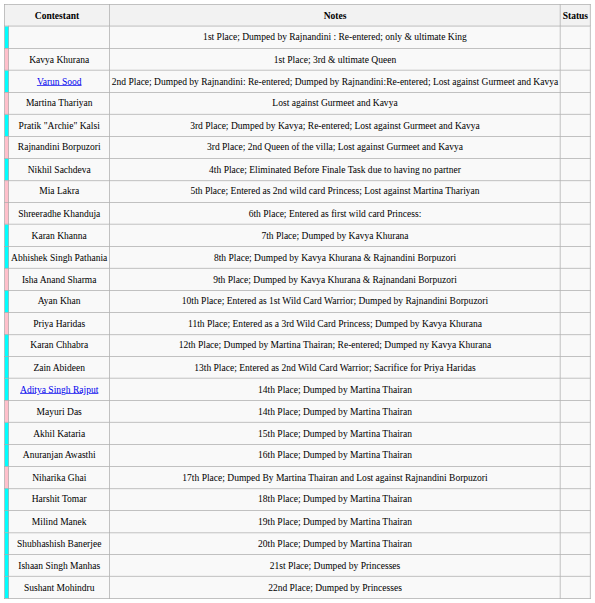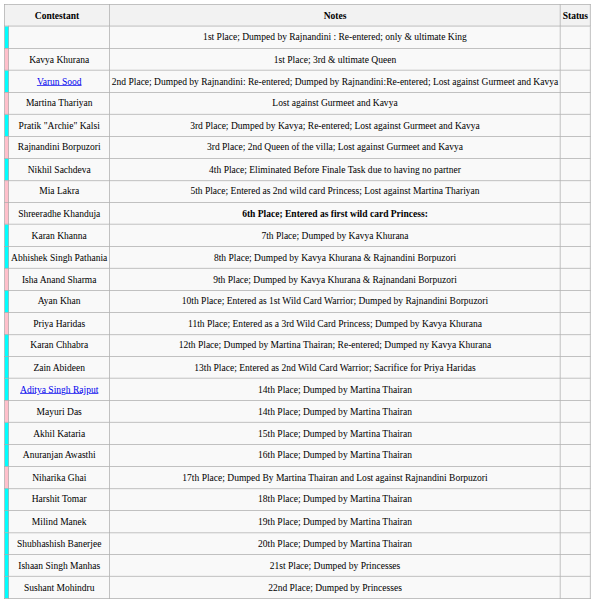Shreeradhe Khanduja | Notes: normal -> bold
